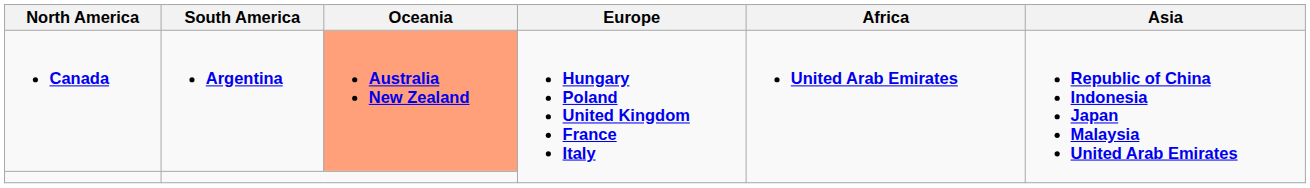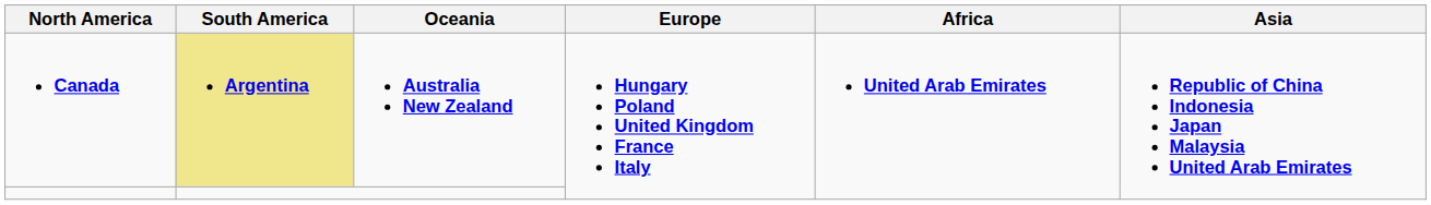Canada | South America: no background -> khaki background
Canada | Oceania: lightsalmon background -> no background
